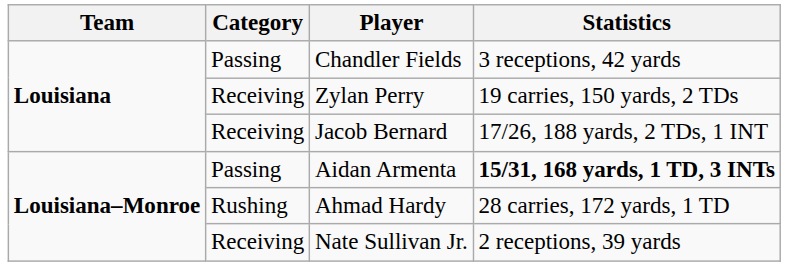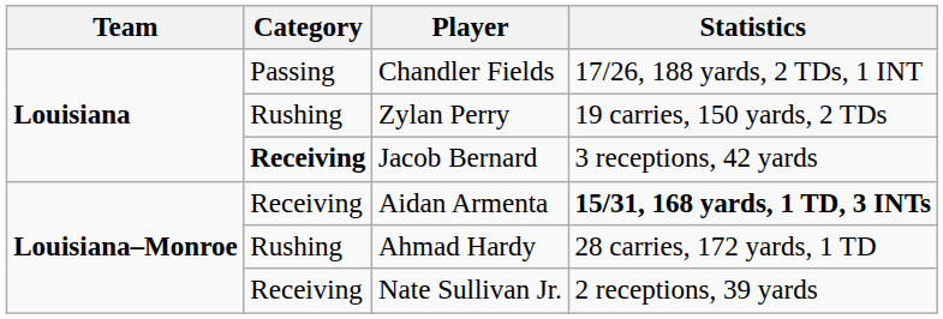Chandler Fields | Statistics: 3 receptions, 42 yards -> 17/26, 188 yards, 2 TDs, 1 INT
Zylan Perry | Category: Receiving -> Rushing
Jacob Bernard | Category: normal -> bold
Jacob Bernard | Statistics: 17/26, 188 yards, 2 TDs, 1 INT -> 3 receptions, 42 yards
Aidan Armenta | Category: Passing -> Receiving
